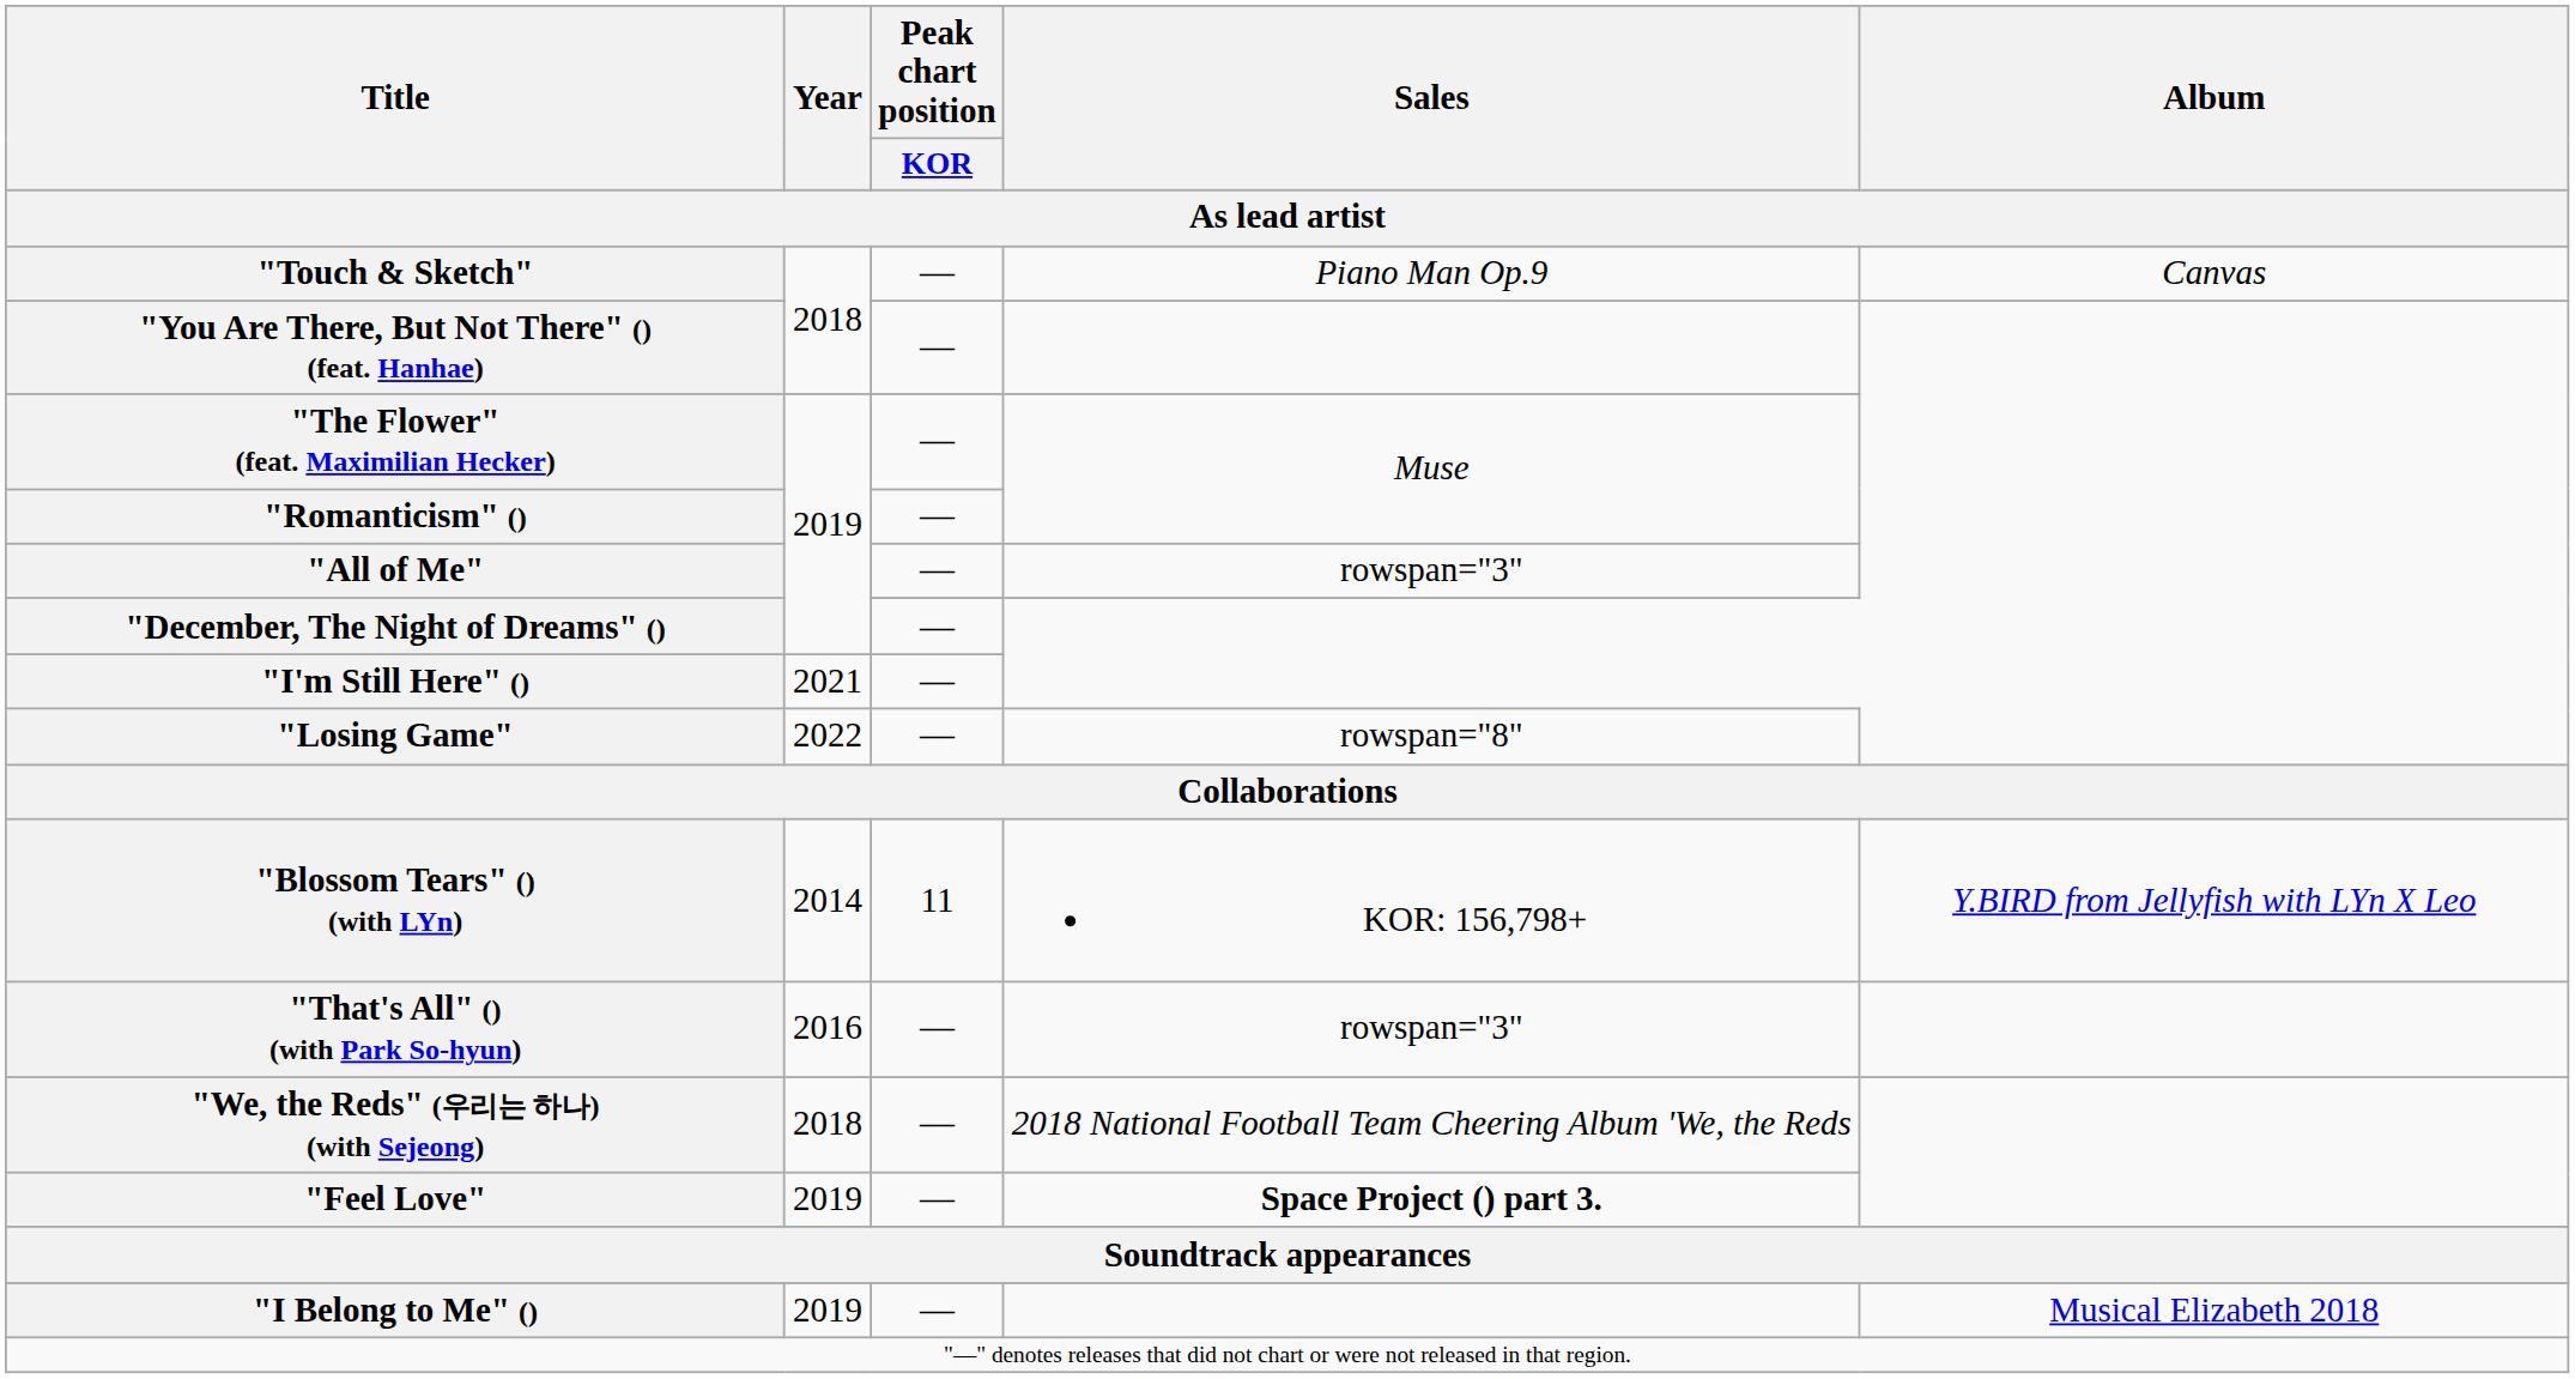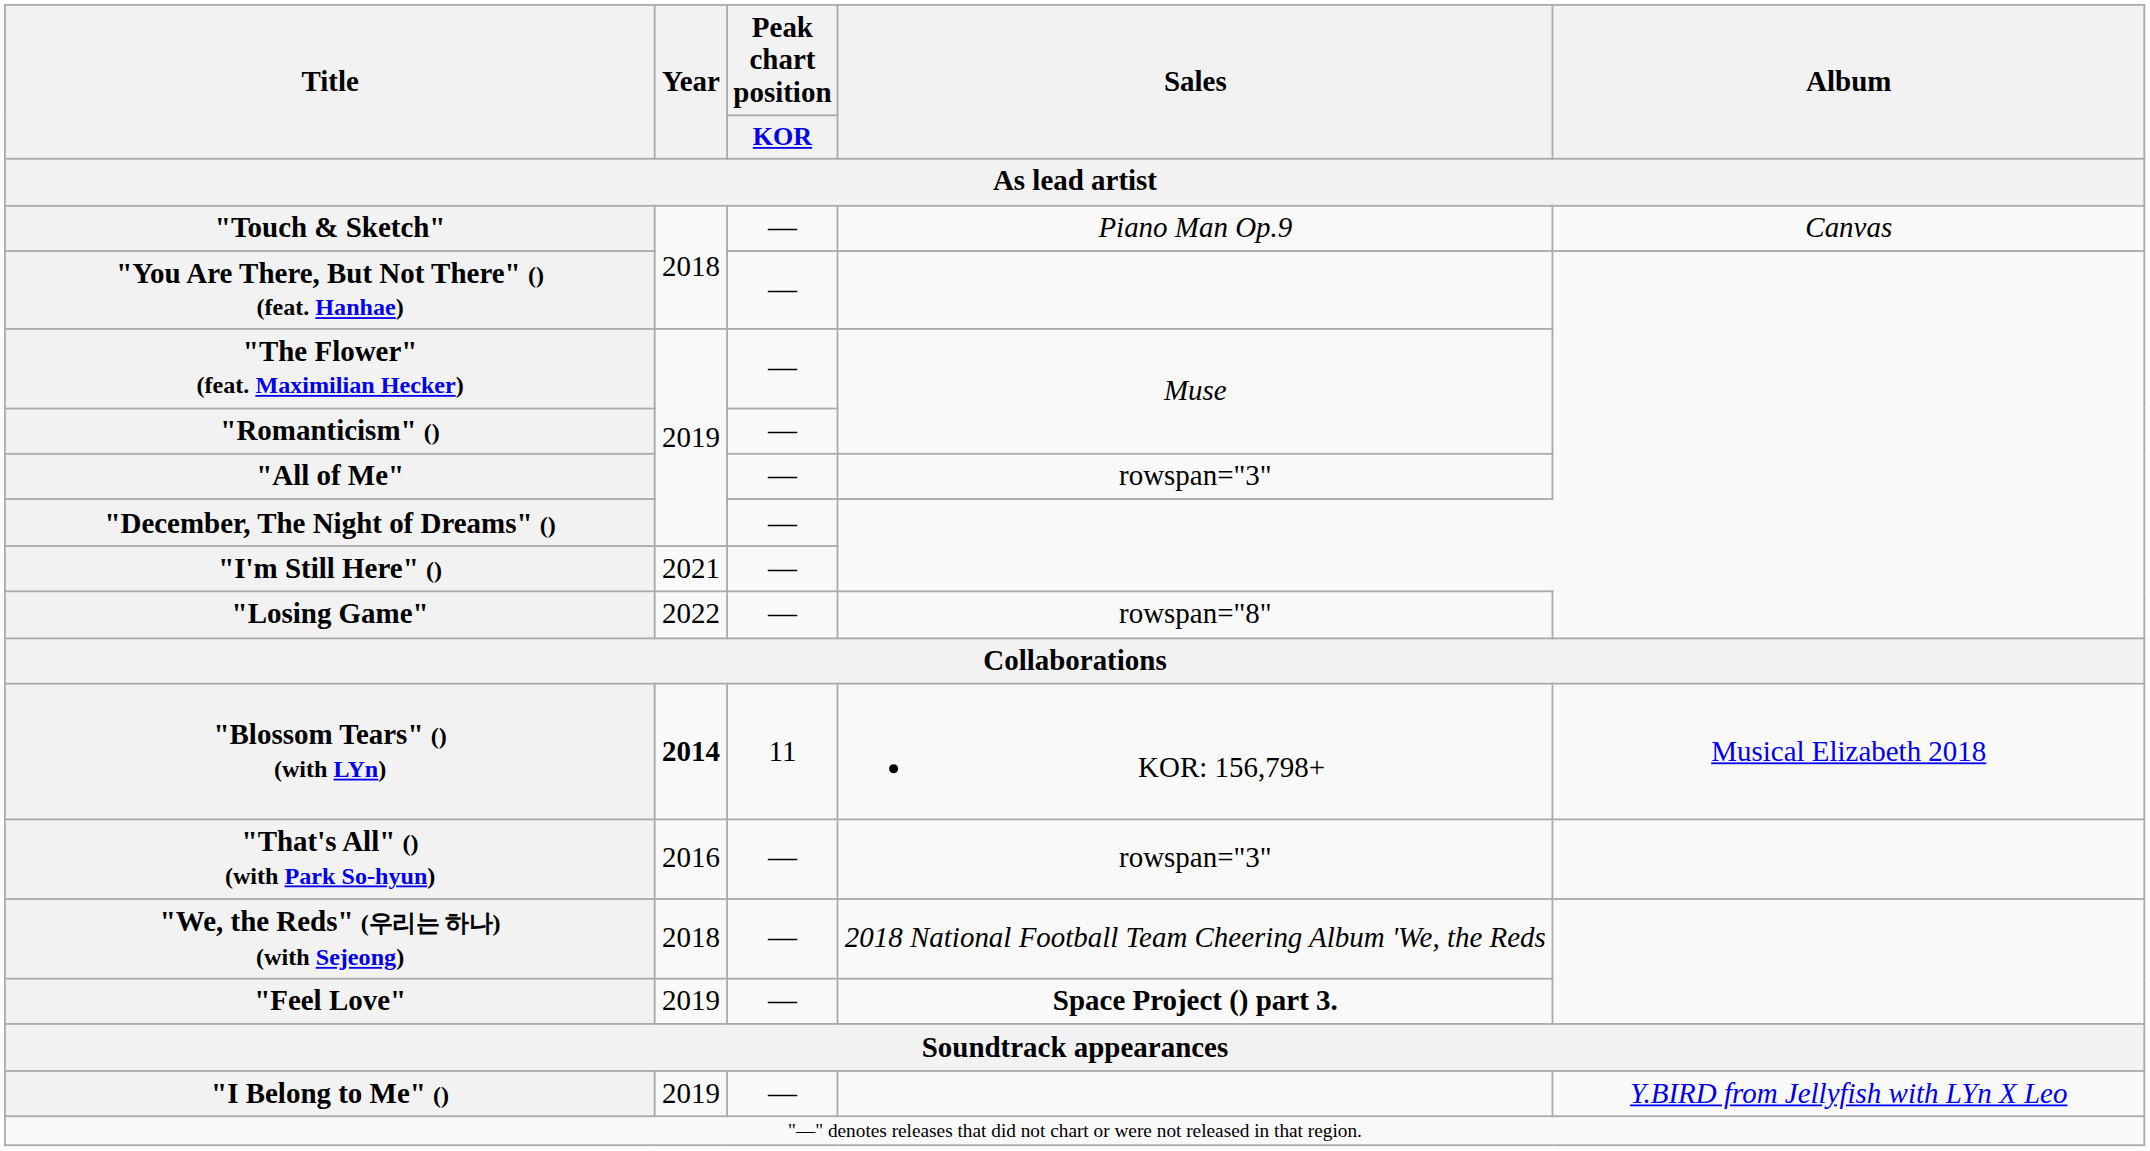"Blossom Tears" () (with LYn) | Year / As lead artist: normal -> bold
"Blossom Tears" () (with LYn) | Album / As lead artist: Y.BIRD from Jellyfish with LYn X Leo -> Musical Elizabeth 2018
"I Belong to Me" () | Album / As lead artist: Musical Elizabeth 2018 -> Y.BIRD from Jellyfish with LYn X Leo
